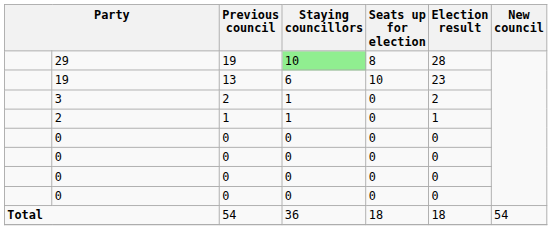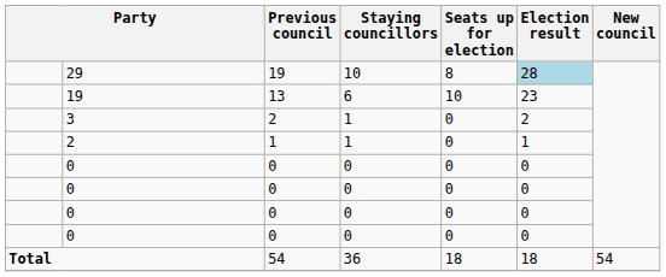29 | Staying councillors: lightgreen background -> no background
29 | Election result: no background -> lightblue background
